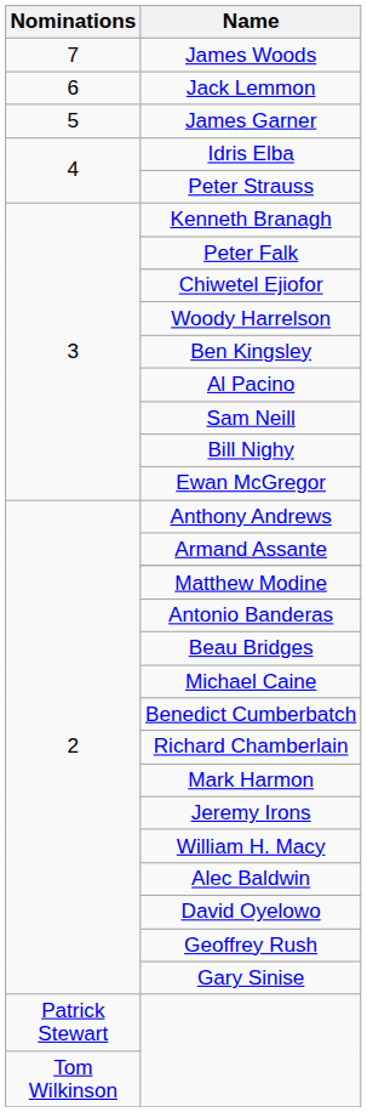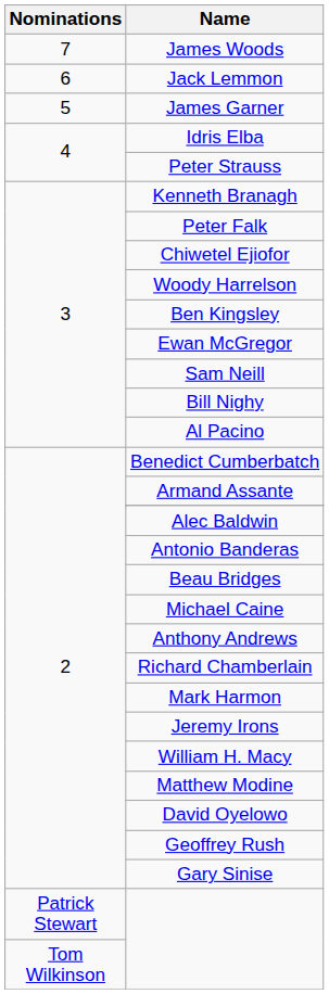row 12 | Name: Al Pacino -> Ewan McGregor
row 15 | Name: Ewan McGregor -> Al Pacino
row 16 | Name: Anthony Andrews -> Benedict Cumberbatch
row 18 | Name: Matthew Modine -> Alec Baldwin
row 22 | Name: Benedict Cumberbatch -> Anthony Andrews
row 27 | Name: Alec Baldwin -> Matthew Modine
